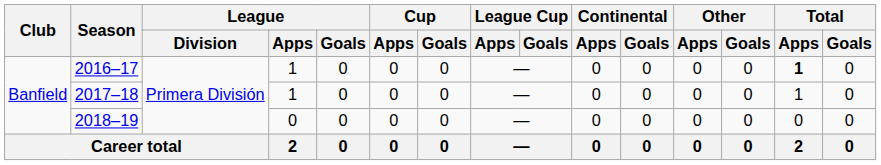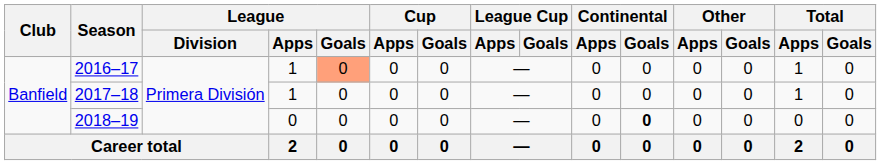2016–17 | League / Goals: no background -> lightsalmon background
2016–17 | Total / Apps: bold -> normal
2018–19 | Continental / Goals: normal -> bold
